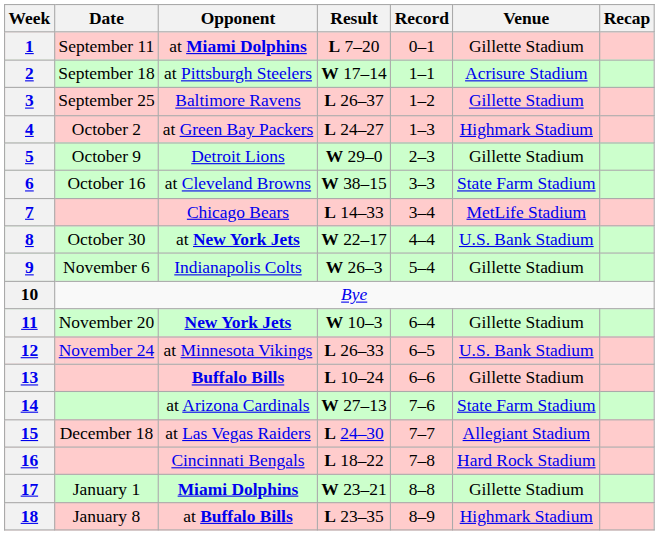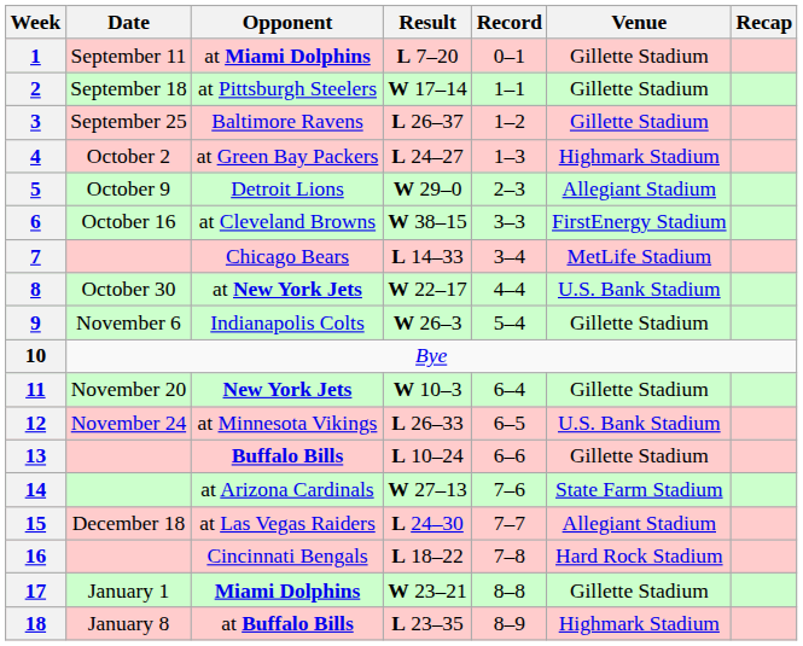2 | Venue: Acrisure Stadium -> Gillette Stadium
5 | Venue: Gillette Stadium -> Allegiant Stadium
6 | Venue: State Farm Stadium -> FirstEnergy Stadium
